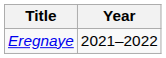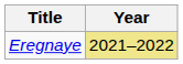Eregnaye | Year: no background -> khaki background
